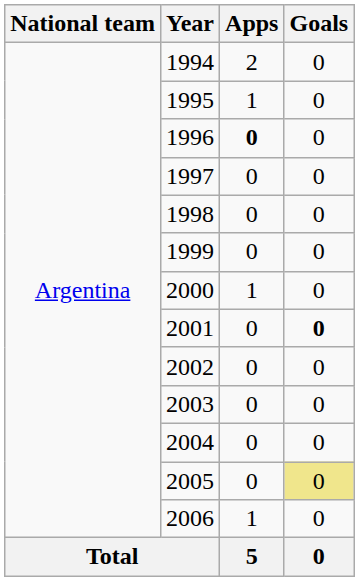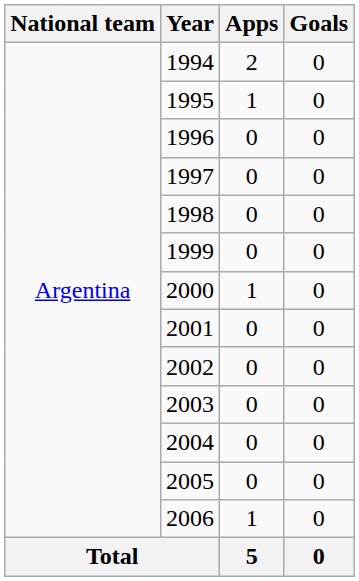1996 | Apps: bold -> normal
2001 | Goals: bold -> normal
2005 | Goals: khaki background -> no background
